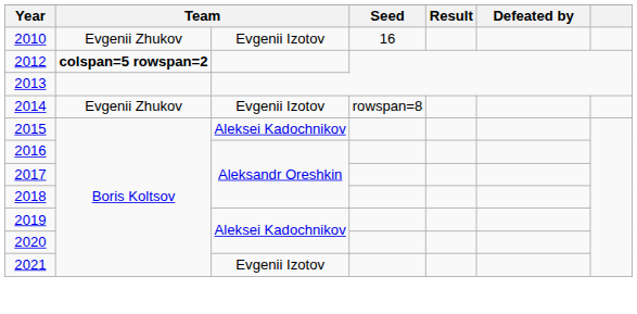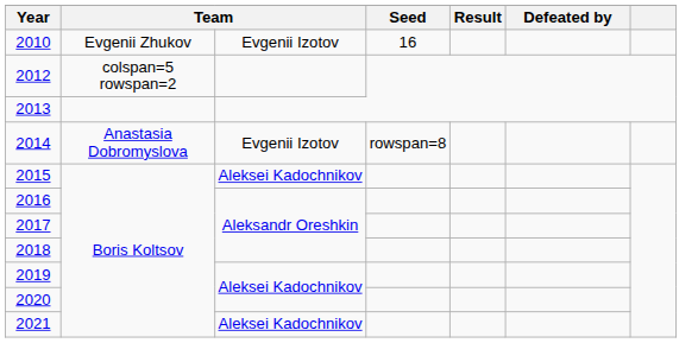2012 | column 2: bold -> normal
2014 | column 2: Evgenii Zhukov -> Anastasia Dobromyslova
2021 | column 3: Evgenii Izotov -> Aleksei Kadochnikov
